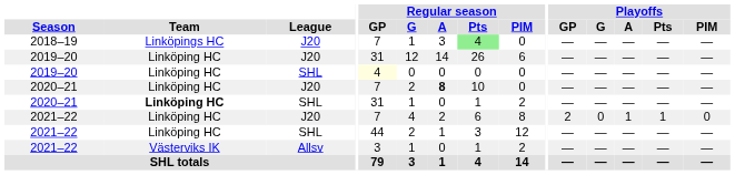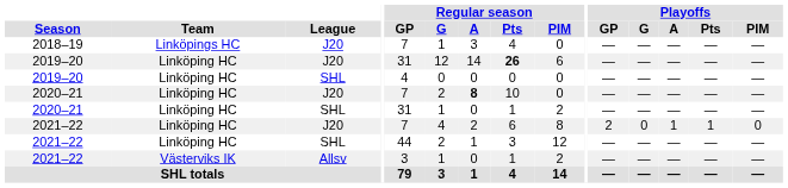2018–19 | Regular season / Pts: lightgreen background -> no background
2019–20 / J20 | Regular season / Pts: normal -> bold
2019–20 / SHL | Regular season / GP: lightyellow background -> no background
2020–21 / SHL | Team: bold -> normal
